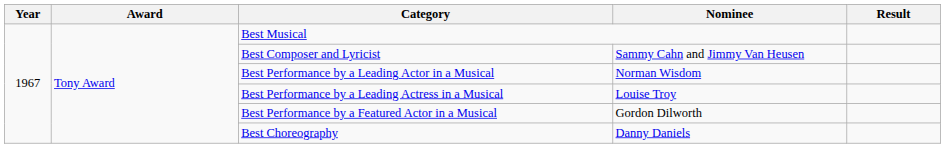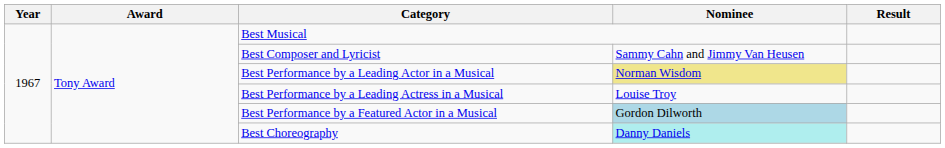Best Performance by a Leading Actor in a Musical | Nominee: no background -> khaki background
Best Performance by a Featured Actor in a Musical | Nominee: no background -> lightblue background
Best Choreography | Nominee: no background -> paleturquoise background
